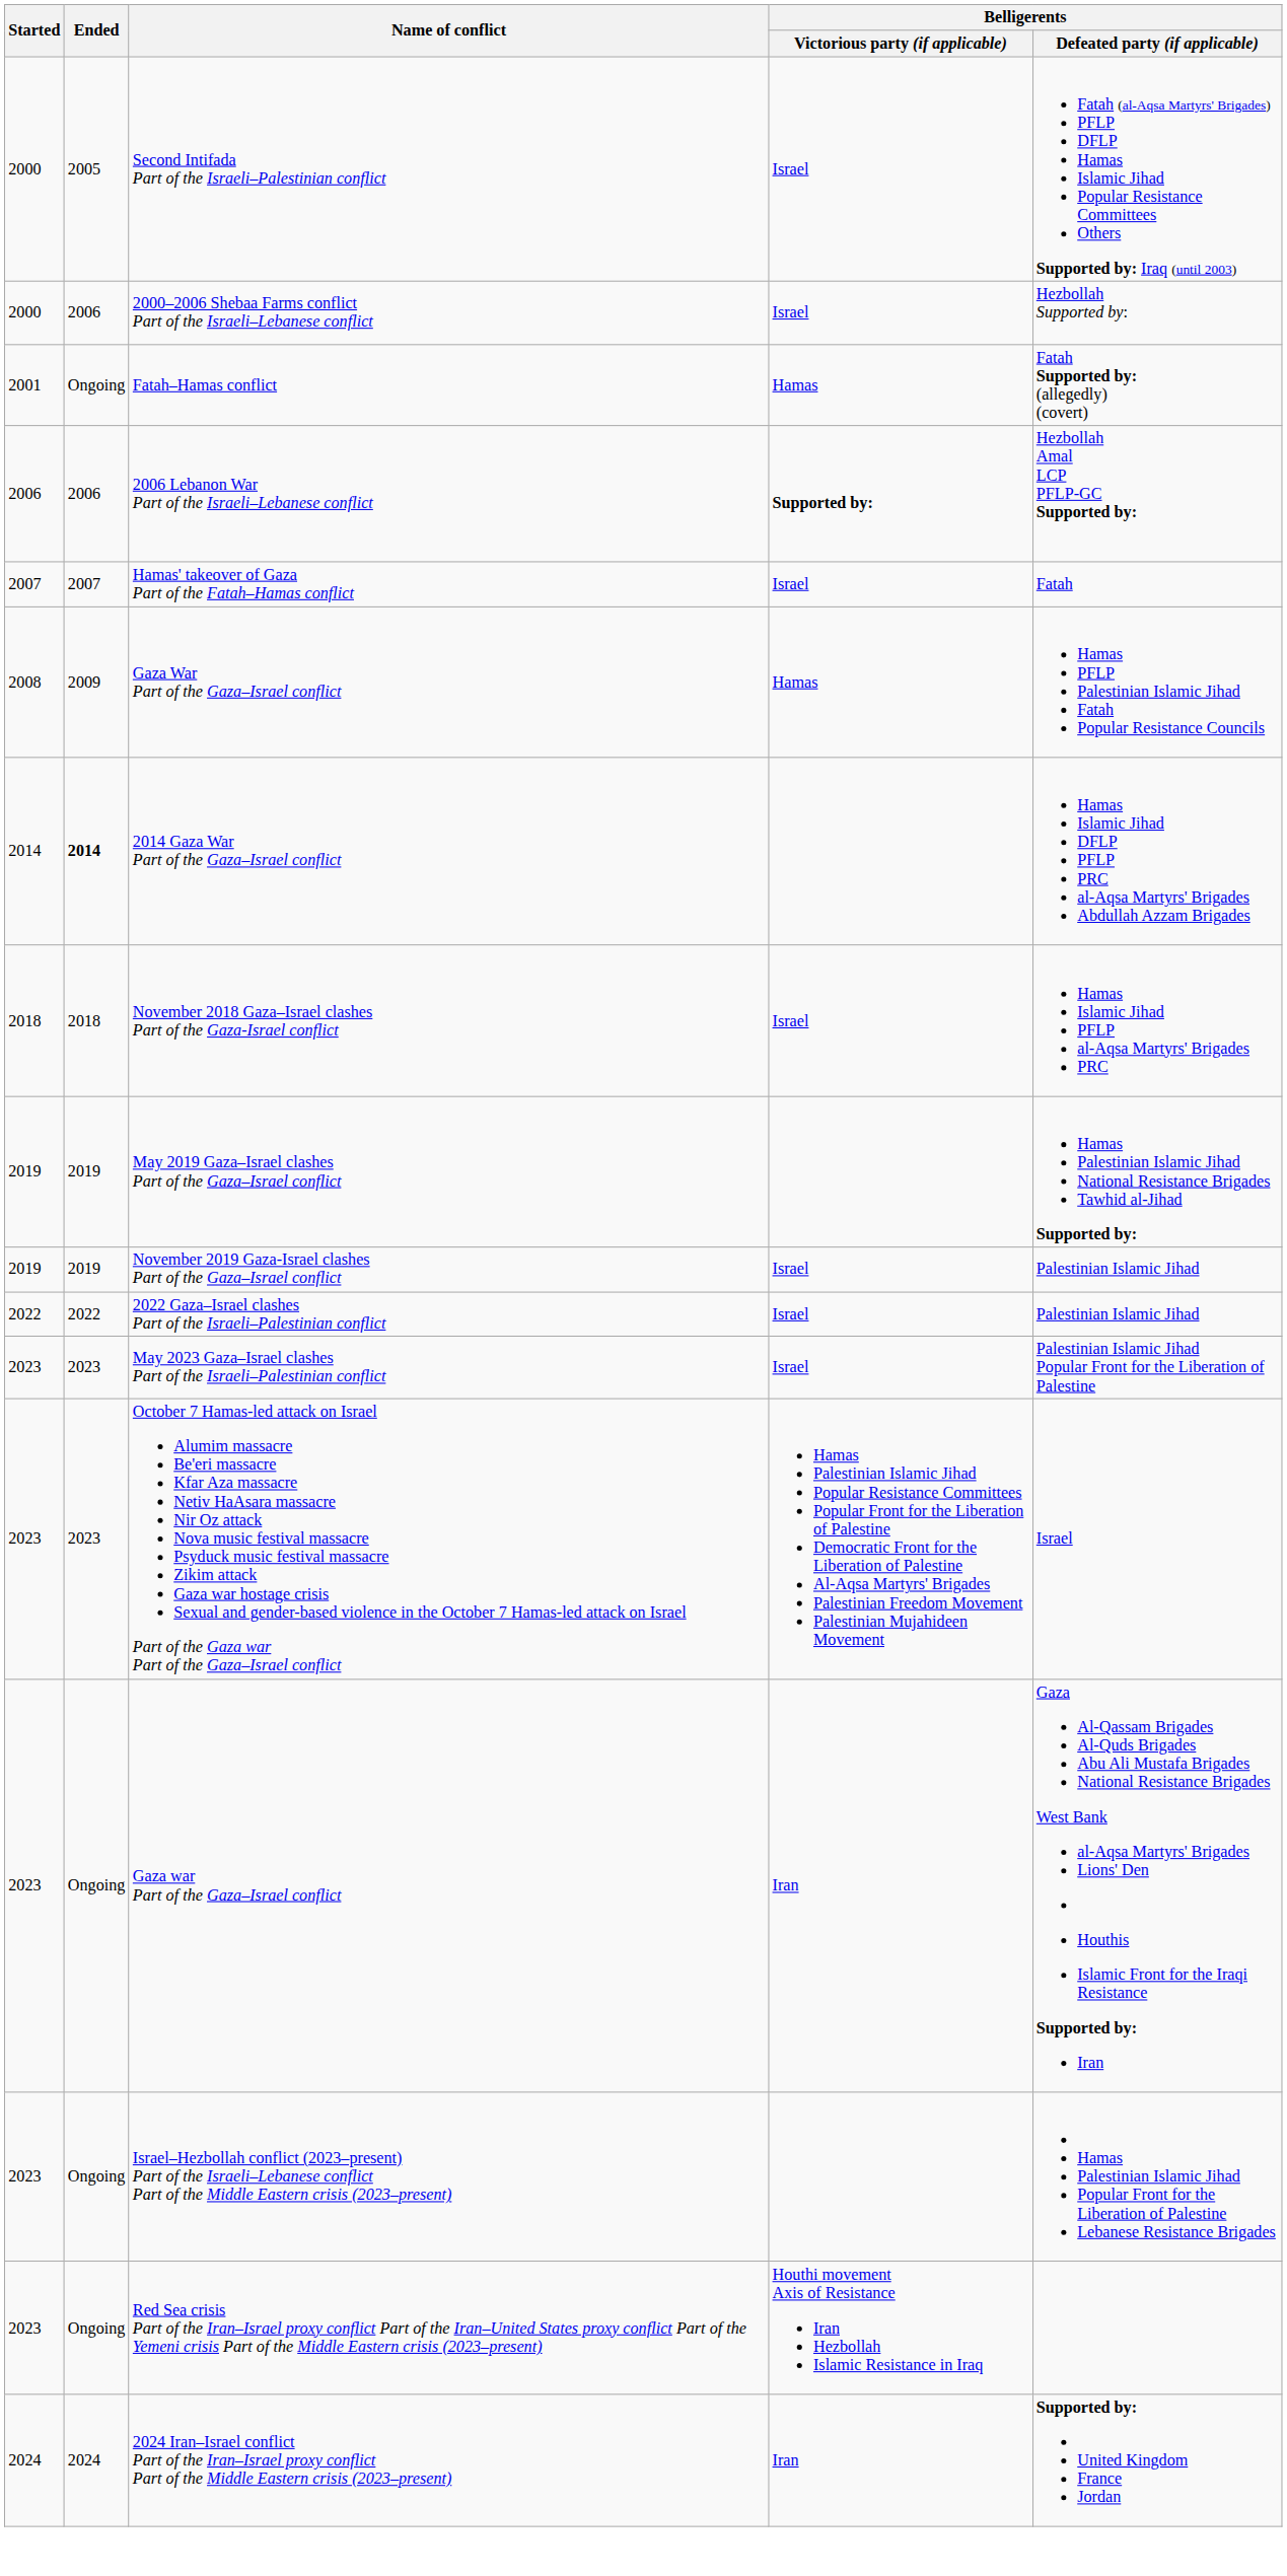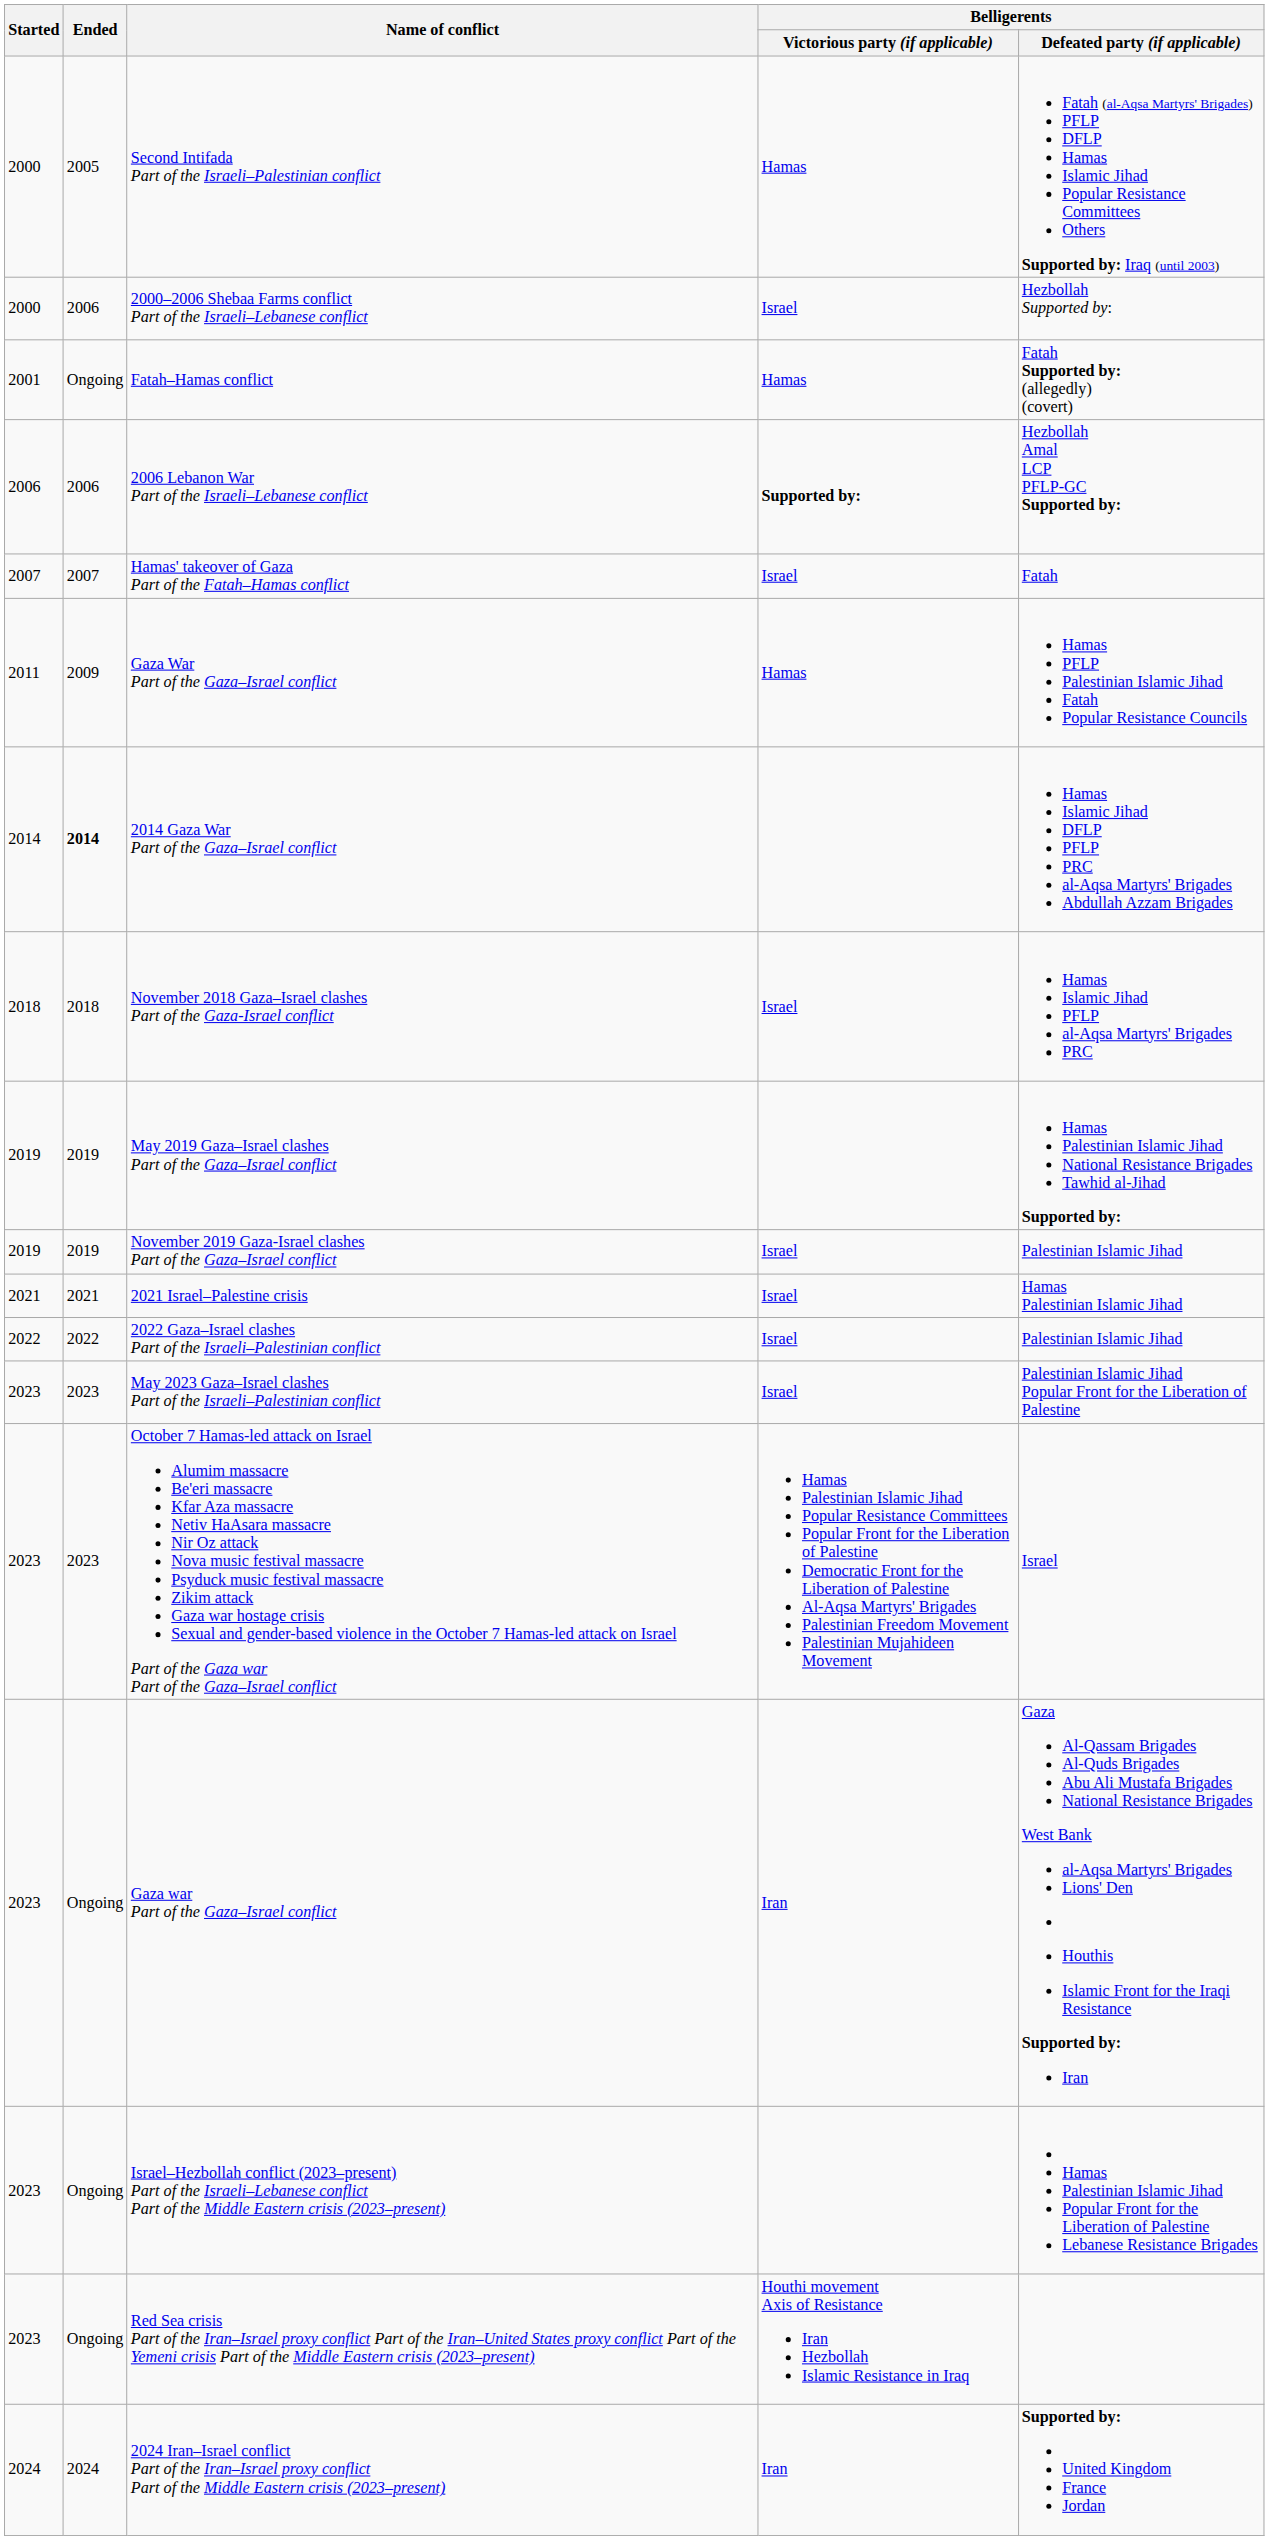Second Intifada Part of the Israeli–Palestinian conflict | Belligerents / Victorious party (if applicable): Israel -> Hamas
Gaza War Part of the Gaza–Israel conflict | Started: 2008 -> 2011
+ row: 2021 | 2021 | 2021 Israel–Palestine crisis | Israel | Hamas Palestinian Islamic Jihad
